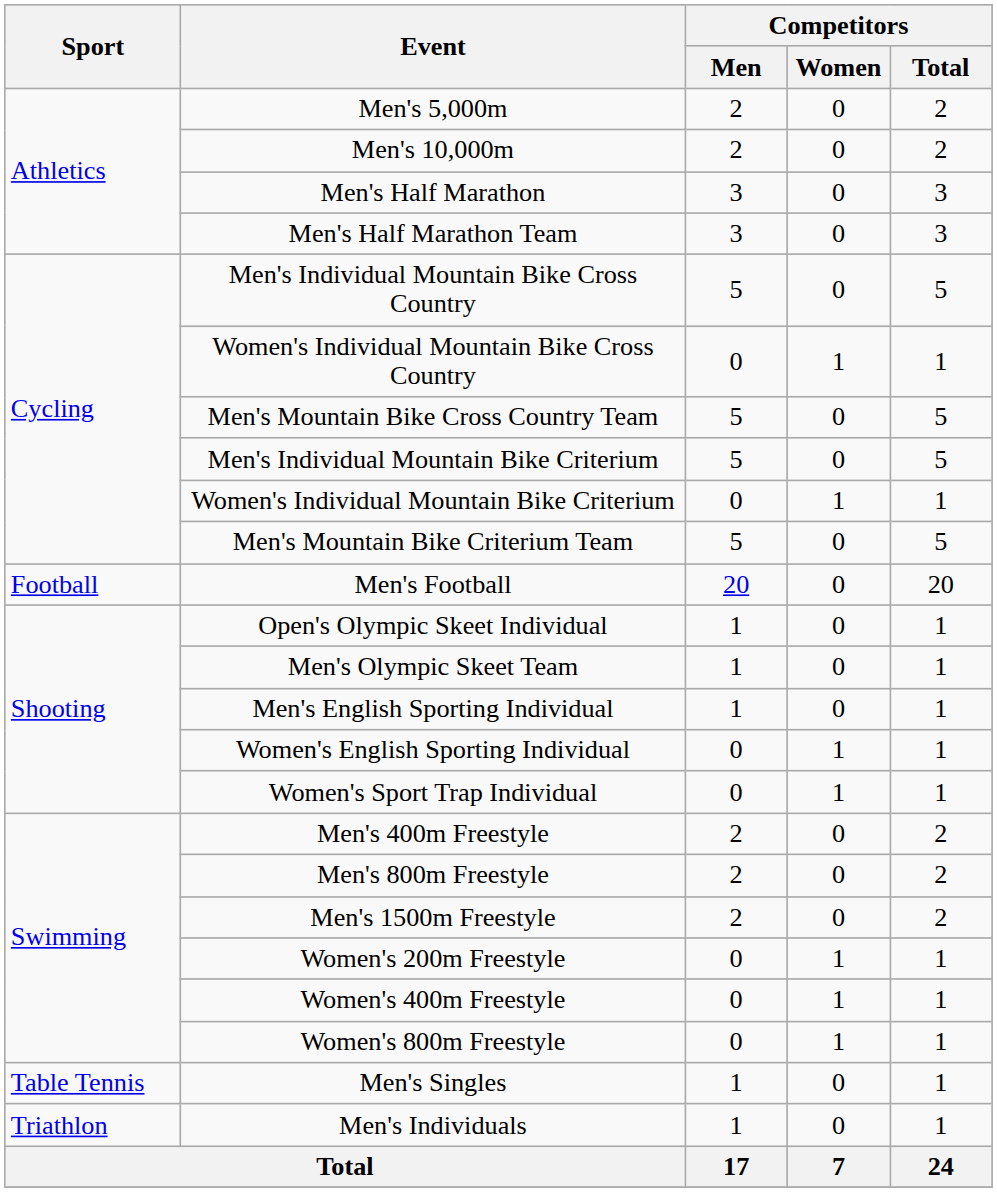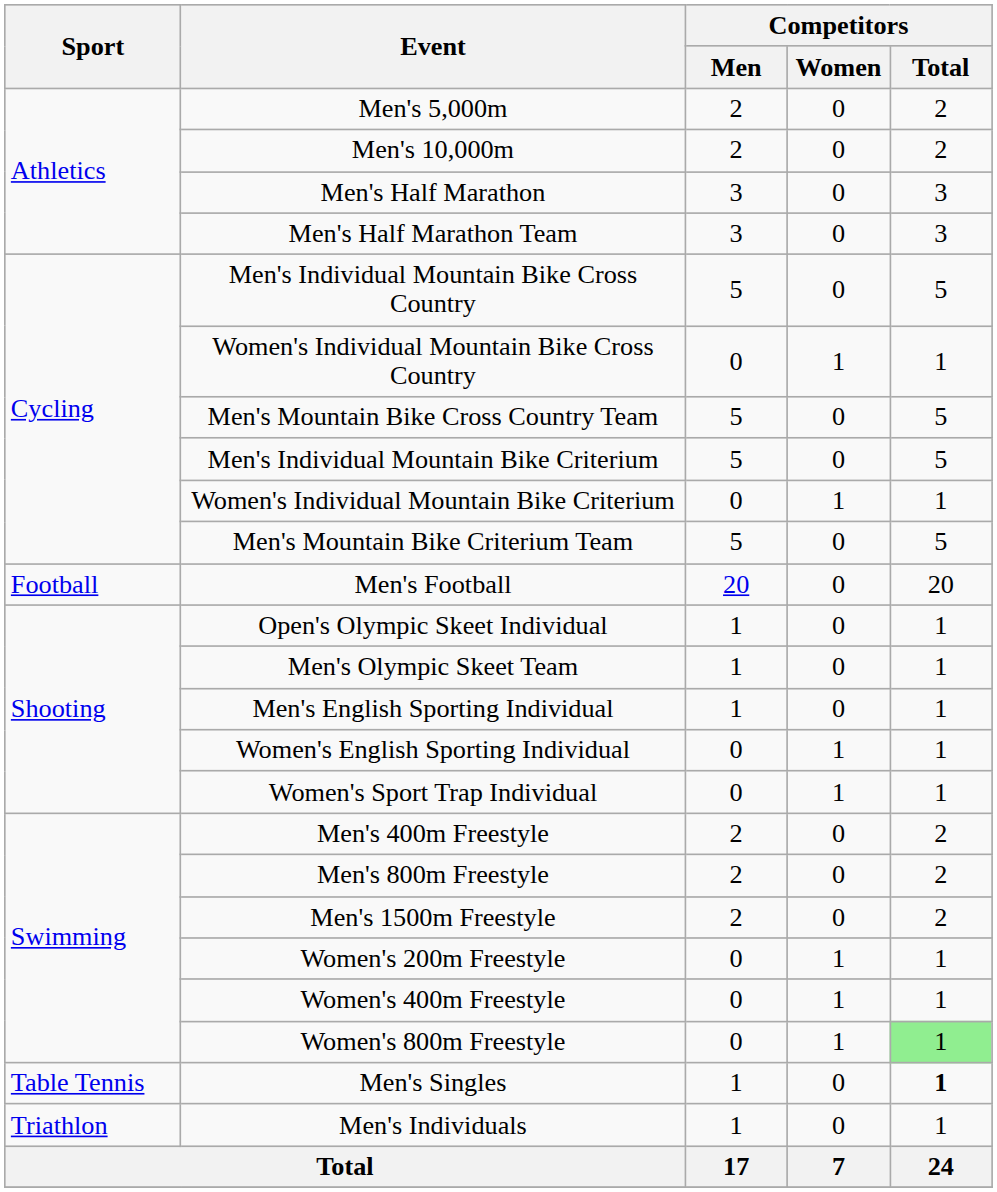Women's 800m Freestyle | Competitors / Total: no background -> lightgreen background
Men's Singles | Competitors / Total: normal -> bold
